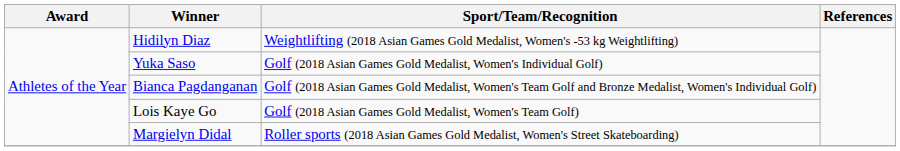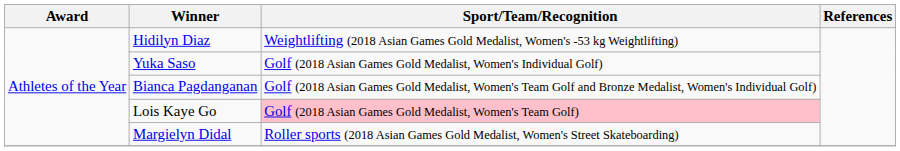Lois Kaye Go | Sport/Team/Recognition: no background -> pink background
